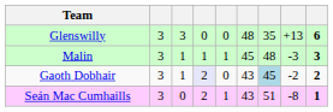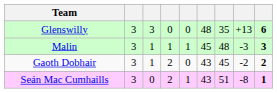Gaoth Dobhair | column 4: lavender background -> no background
Gaoth Dobhair | column 7: lightblue background -> no background
